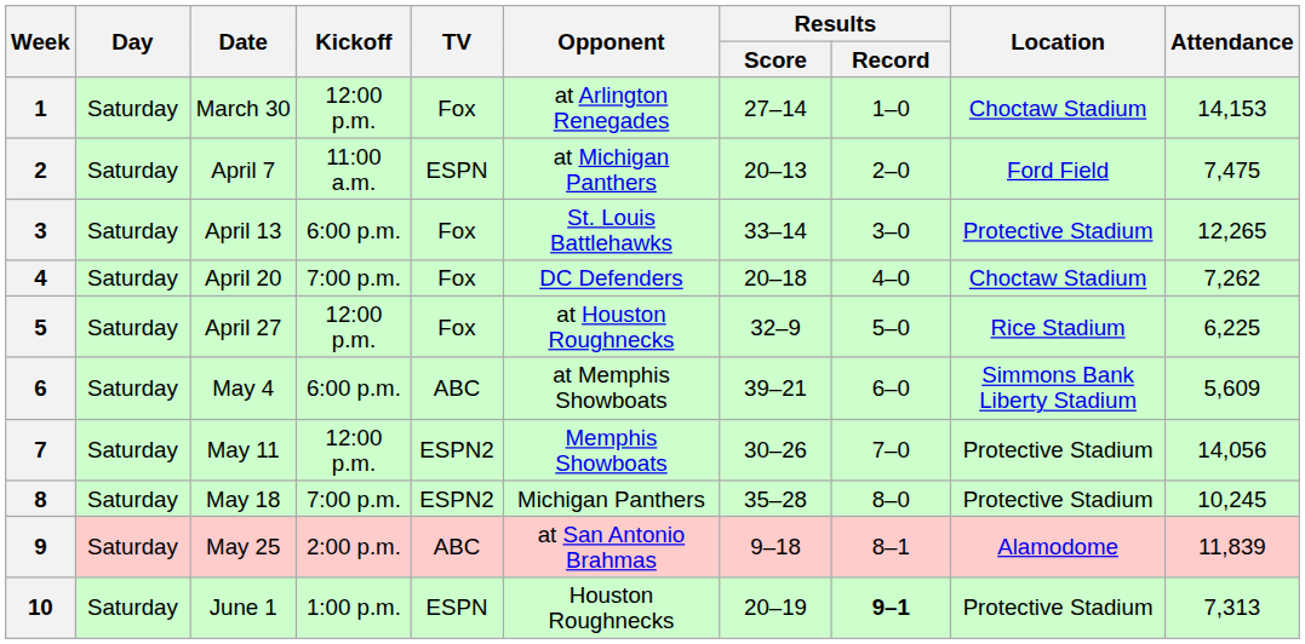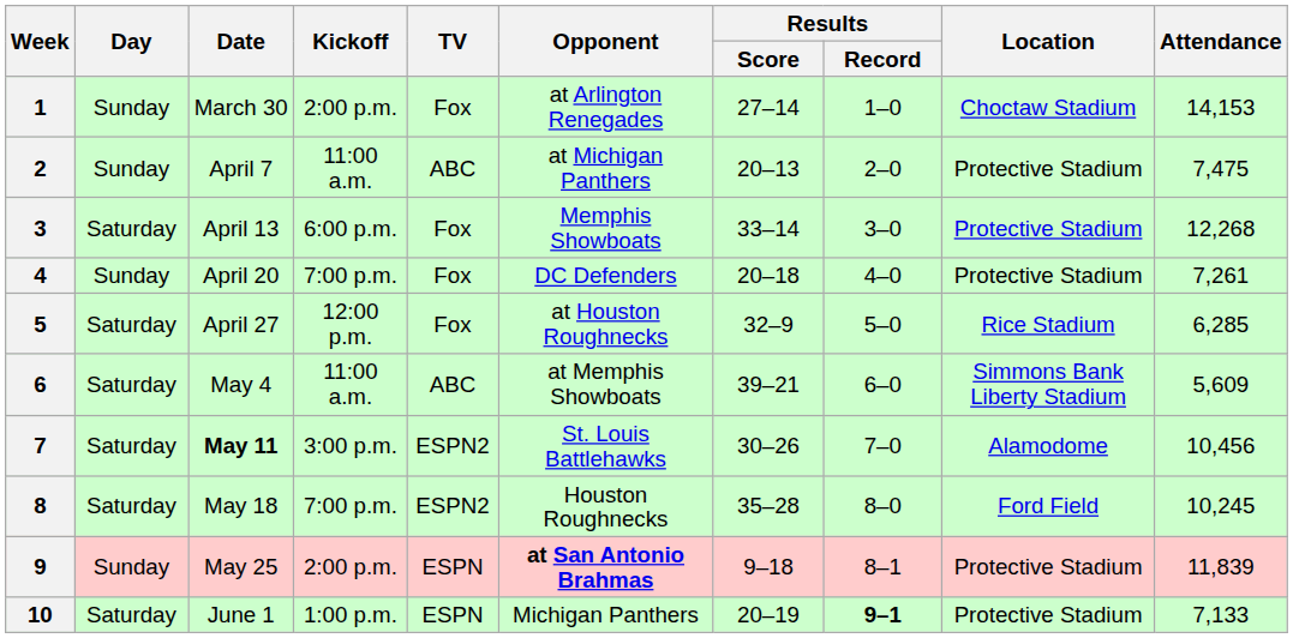1 | Day: Saturday -> Sunday
1 | Kickoff: 12:00 p.m. -> 2:00 p.m.
2 | Day: Saturday -> Sunday
2 | TV: ESPN -> ABC
2 | Location: Ford Field -> Protective Stadium
3 | Opponent: St. Louis Battlehawks -> Memphis Showboats
3 | Attendance: 12,265 -> 12,268
4 | Day: Saturday -> Sunday
4 | Location: Choctaw Stadium -> Protective Stadium
4 | Attendance: 7,262 -> 7,261
5 | Attendance: 6,225 -> 6,285
6 | Kickoff: 6:00 p.m. -> 11:00 a.m.
7 | Date: normal -> bold
7 | Kickoff: 12:00 p.m. -> 3:00 p.m.
7 | Opponent: Memphis Showboats -> St. Louis Battlehawks
7 | Location: Protective Stadium -> Alamodome
7 | Attendance: 14,056 -> 10,456
8 | Opponent: Michigan Panthers -> Houston Roughnecks
8 | Location: Protective Stadium -> Ford Field
9 | Day: Saturday -> Sunday
9 | TV: ABC -> ESPN
9 | Opponent: normal -> bold
9 | Location: Alamodome -> Protective Stadium
10 | Opponent: Houston Roughnecks -> Michigan Panthers
10 | Attendance: 7,313 -> 7,133
